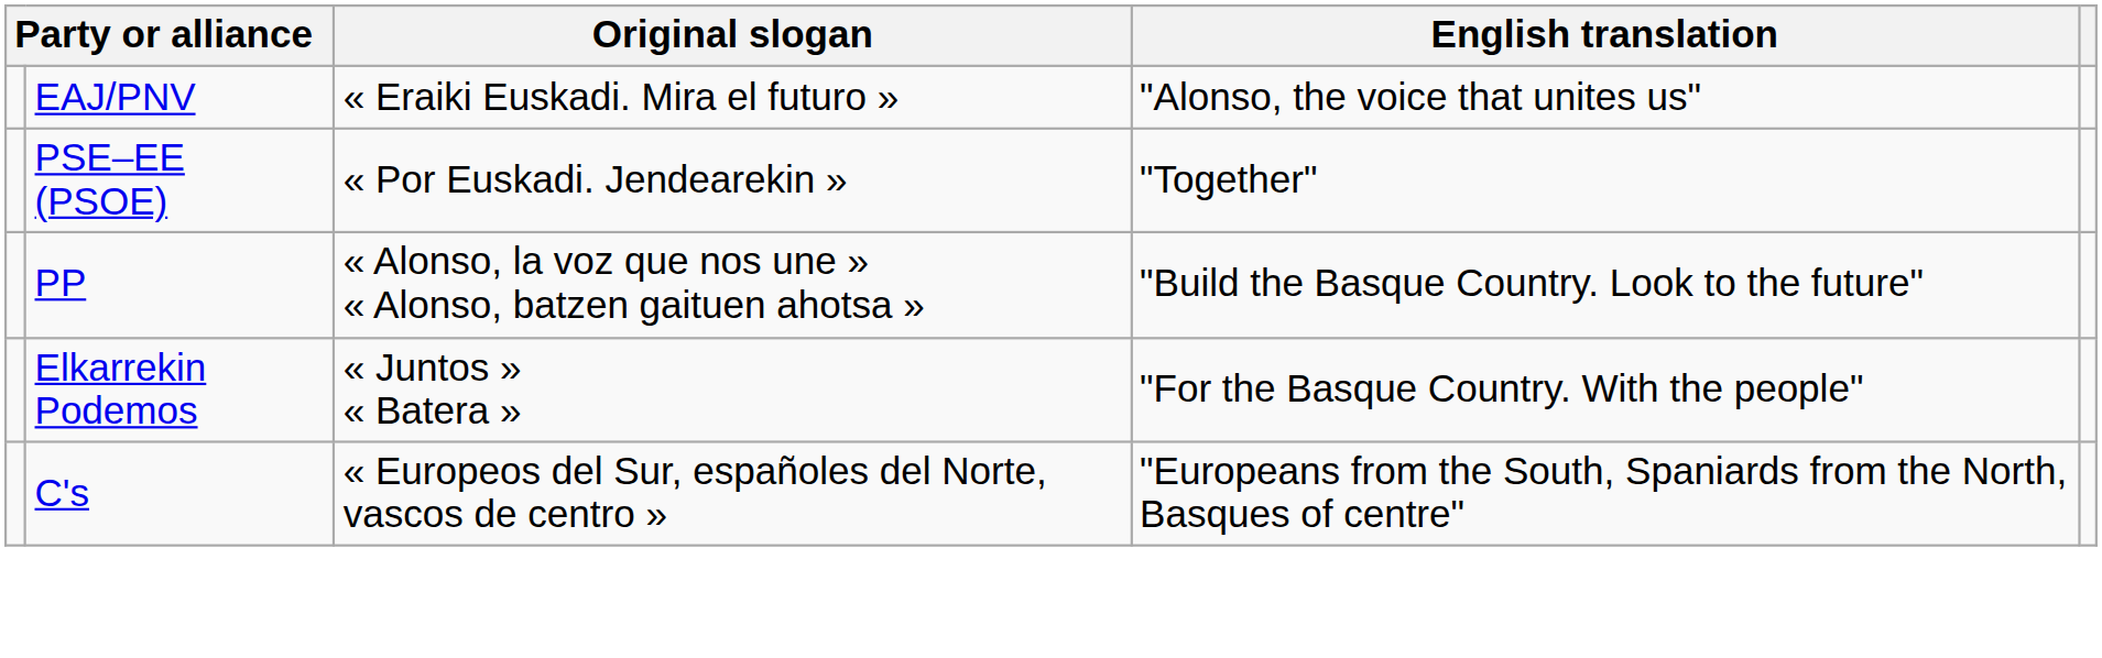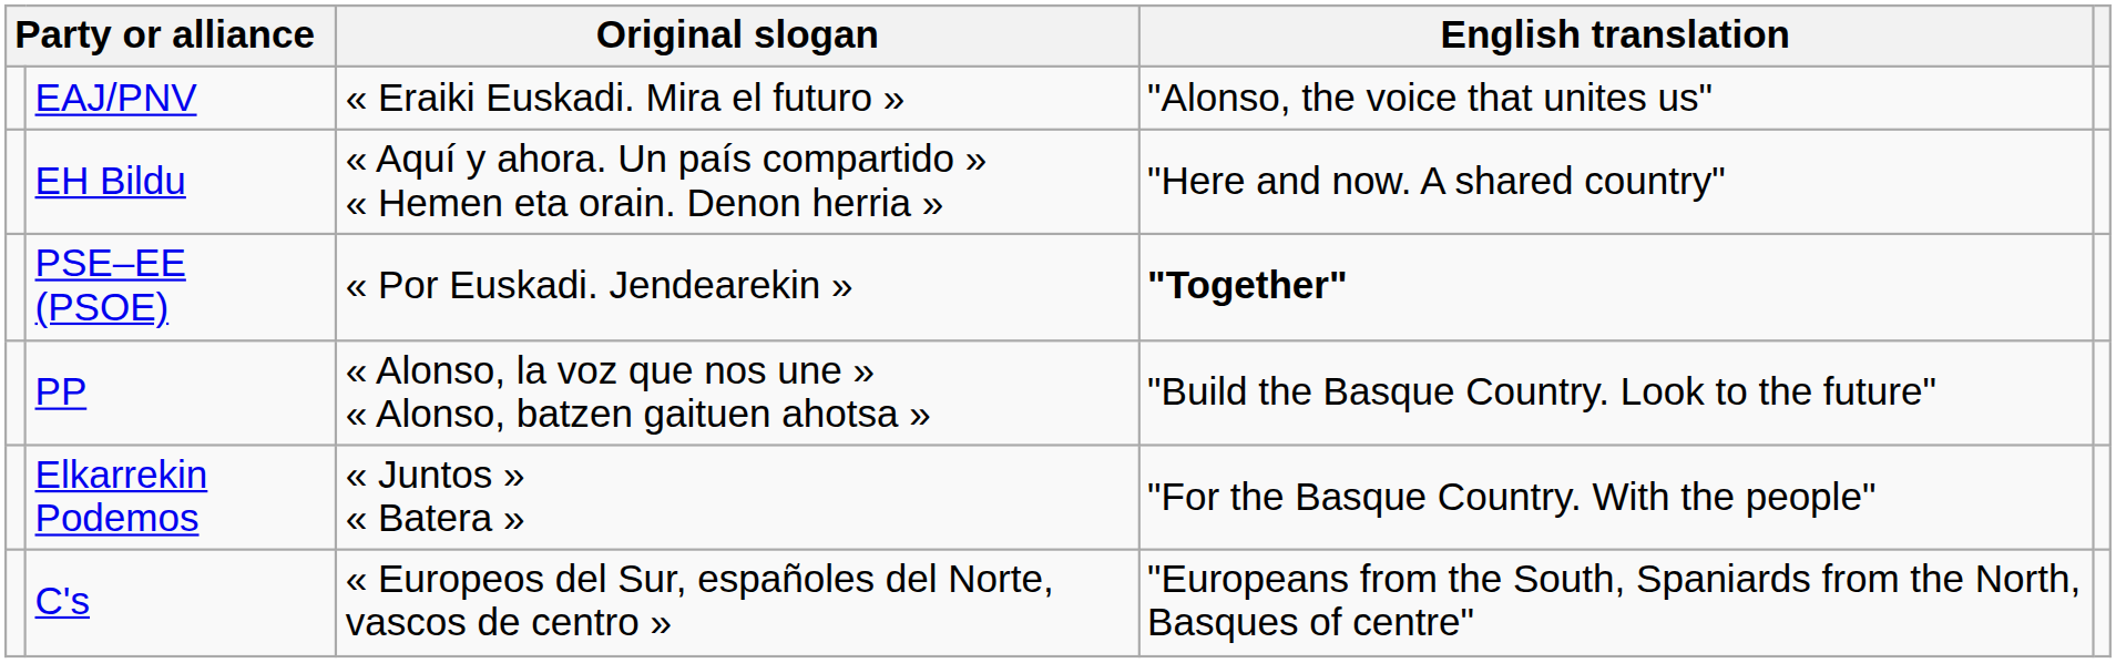+ row: EH Bildu | « Aquí y ahora. Un país compartido » « Hemen eta orain. Denon herria » | "Here and now. A shared country"
PSE–EE (PSOE) | English translation: normal -> bold
